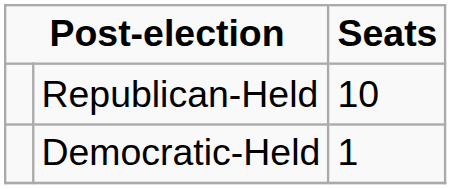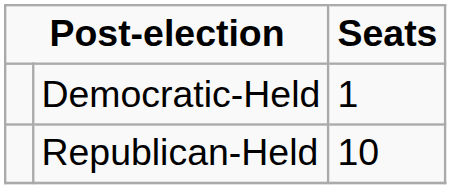rows swapped: Republican-Held <-> Democratic-Held
